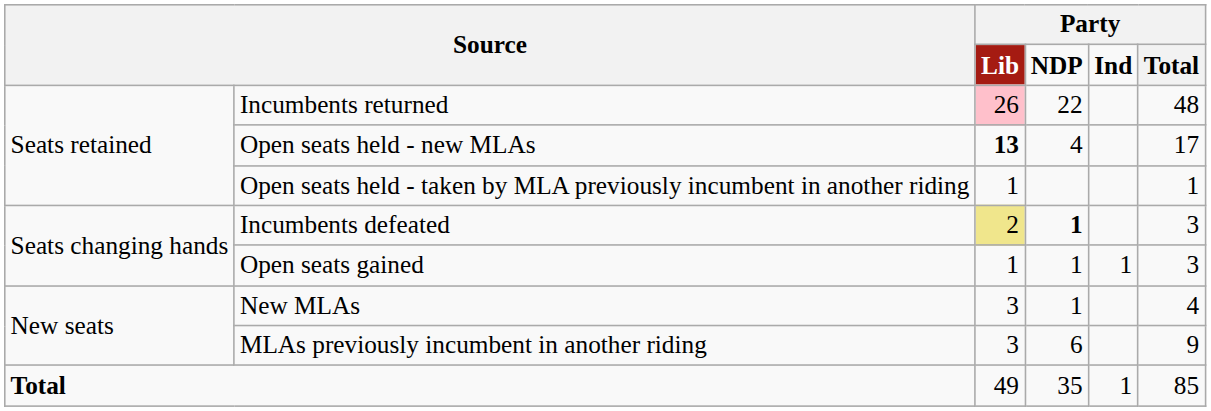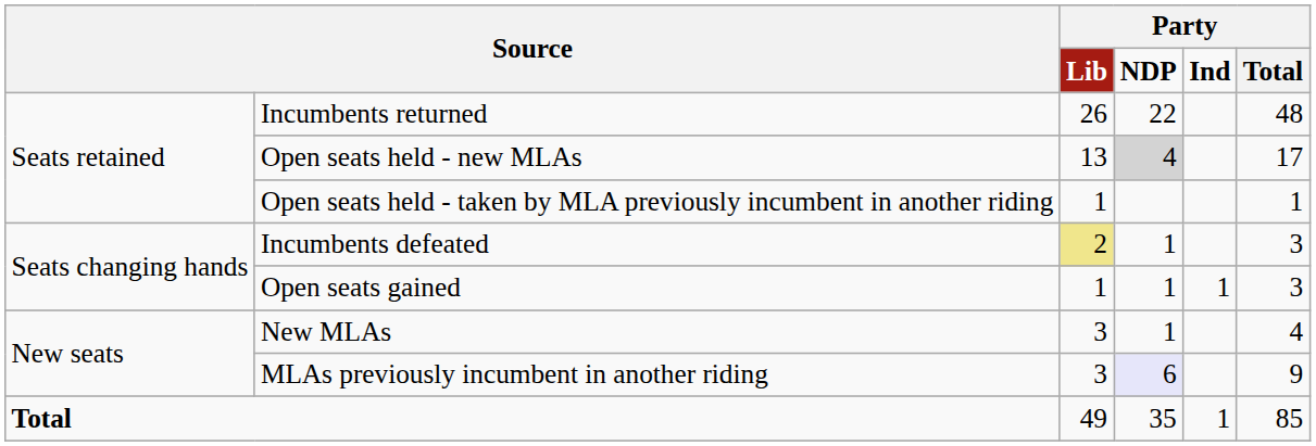Incumbents returned | column 3: pink background -> no background
Open seats held - new MLAs | column 3: bold -> normal
Open seats held - new MLAs | column 4: no background -> lightgrey background
Incumbents defeated | column 4: bold -> normal
MLAs previously incumbent in another riding | column 4: no background -> lavender background
